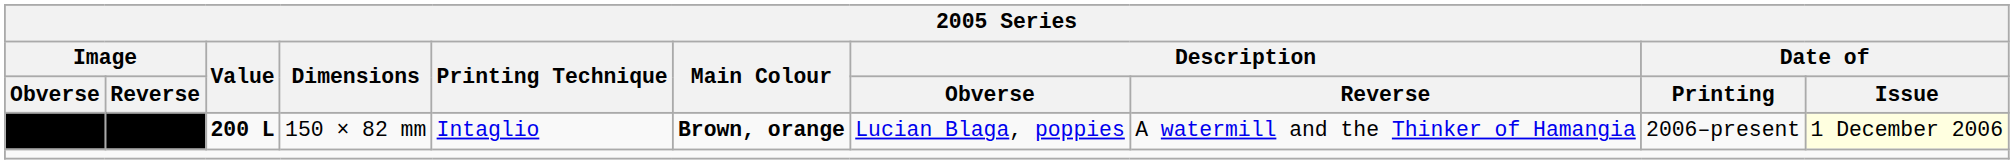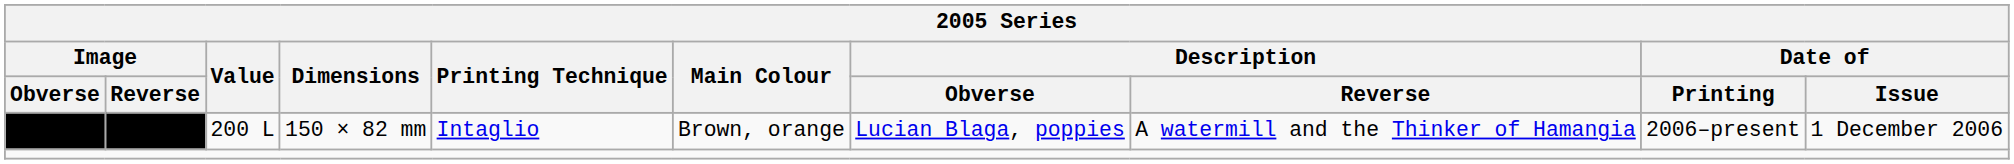150 × 82 mm | Value: bold -> normal
150 × 82 mm | Main Colour: bold -> normal
150 × 82 mm | Date of / Issue: lightyellow background -> no background
